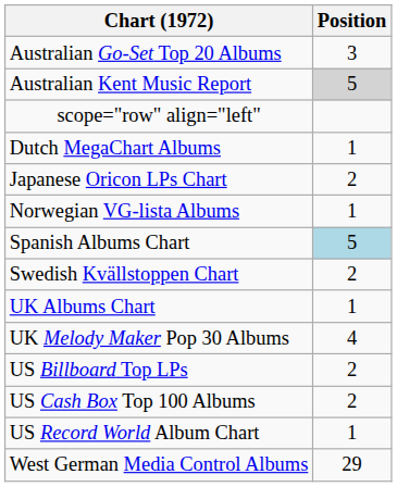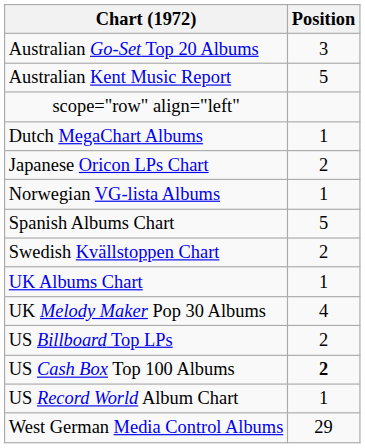Australian Kent Music Report | Position: lightgrey background -> no background
Spanish Albums Chart | Position: lightblue background -> no background
US Cash Box Top 100 Albums | Position: normal -> bold
